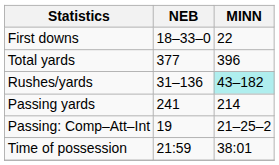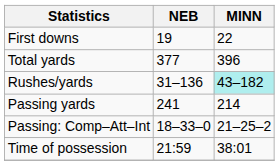First downs | NEB: 18–33–0 -> 19
Passing: Comp–Att–Int | NEB: 19 -> 18–33–0
